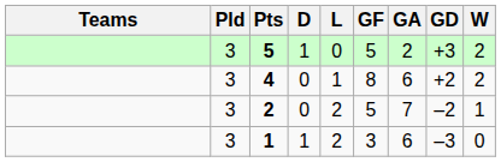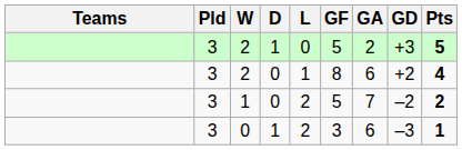columns swapped: W <-> Pts
